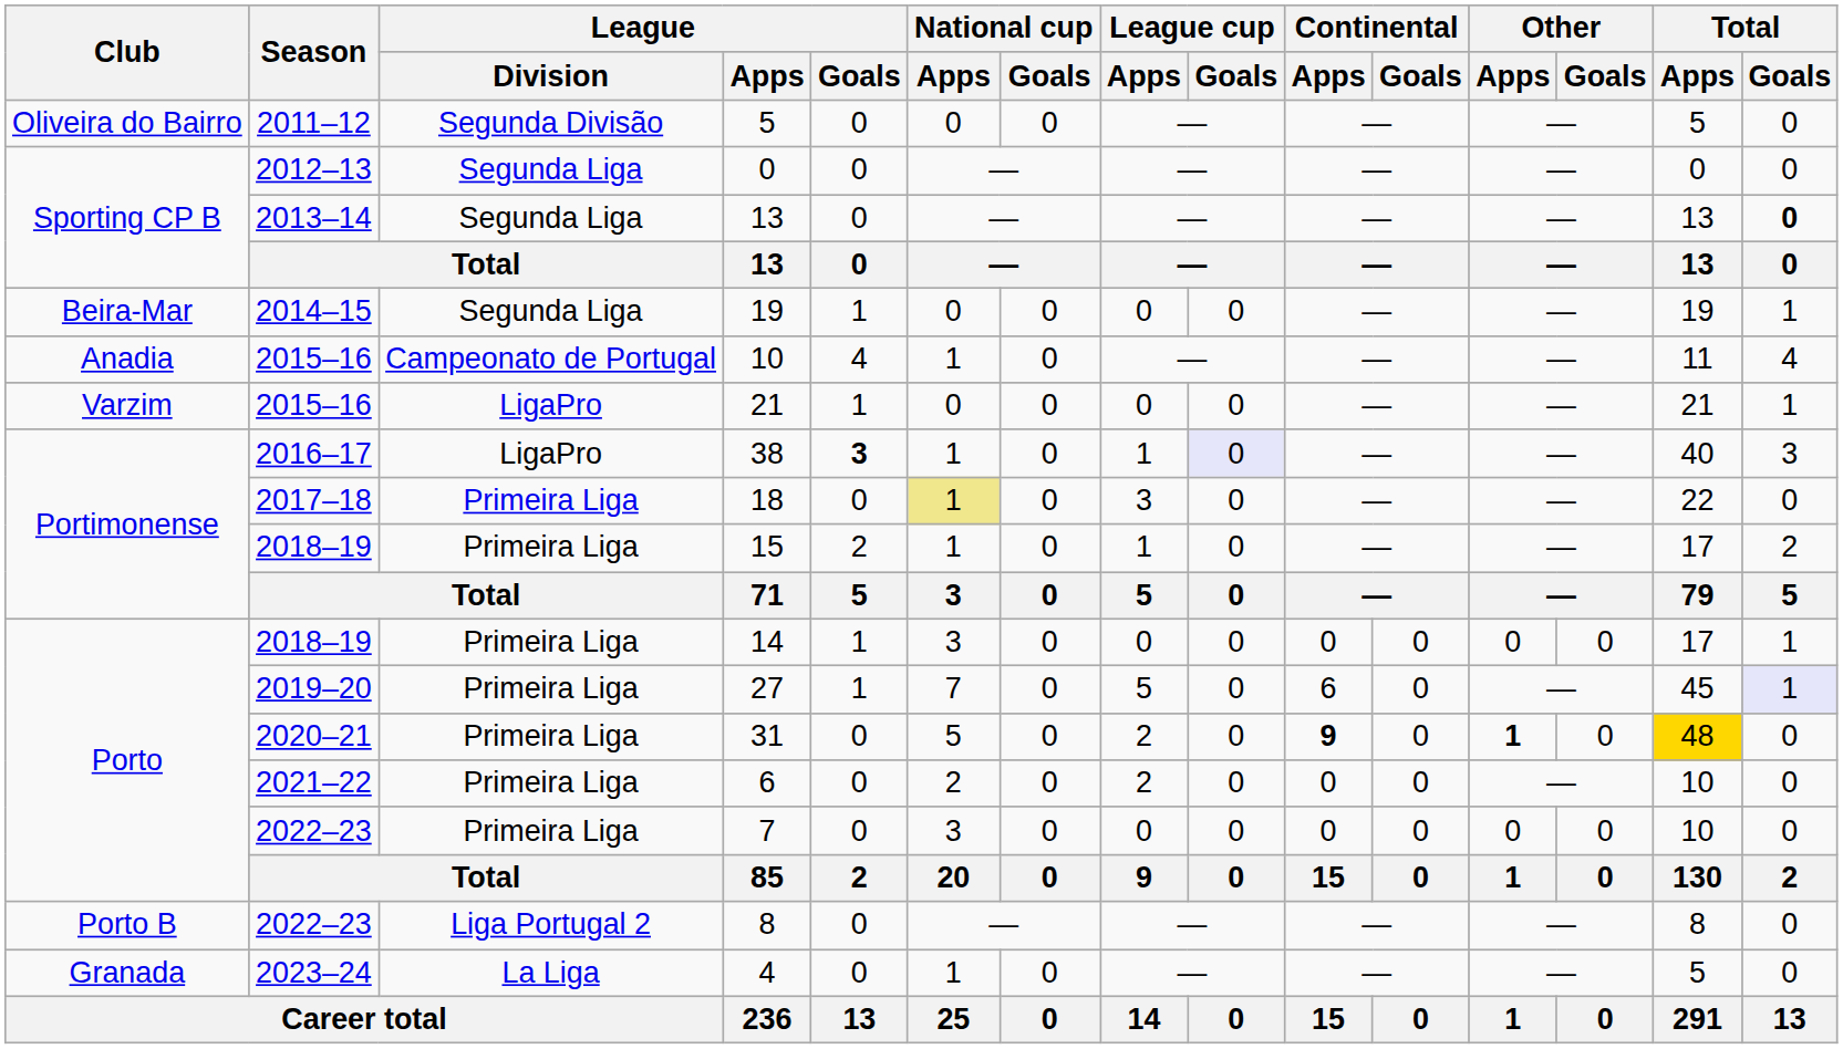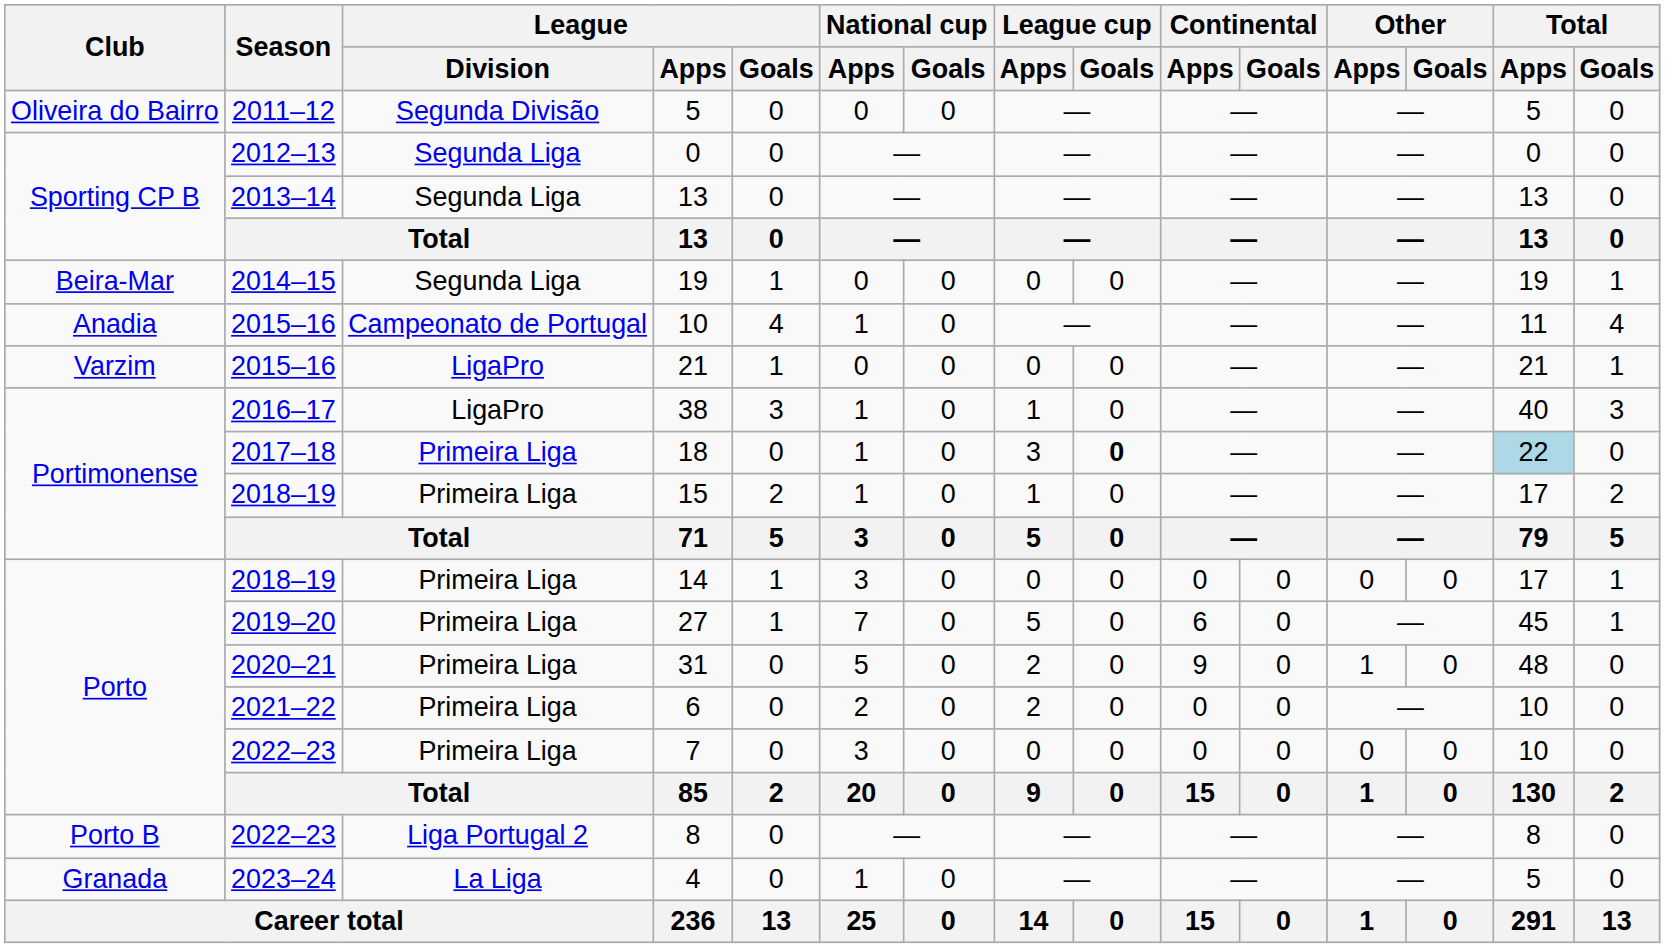2013–14 / 13 | Total / Goals: bold -> normal
38 | League / Goals: bold -> normal
38 | League cup / Goals: lavender background -> no background
18 | National cup / Apps: khaki background -> no background
18 | League cup / Goals: normal -> bold
18 | Total / Apps: no background -> lightblue background
27 | Total / Goals: lavender background -> no background
31 | Continental / Apps: bold -> normal
31 | Other / Apps: bold -> normal
31 | Total / Apps: gold background -> no background
